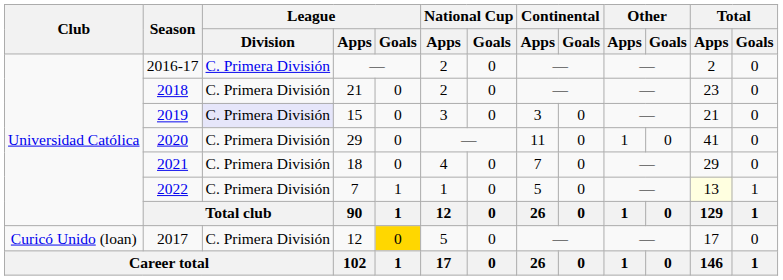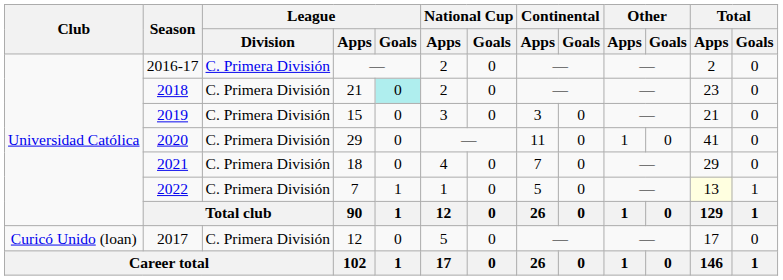2018 | League / Goals: no background -> paleturquoise background
2019 | League / Division: lavender background -> no background
2017 | League / Goals: gold background -> no background
